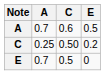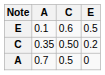row 2 | Note: A -> E
row 2 | A: 0.7 -> 0.1
row 3 | A: 0.25 -> 0.35
row 4 | Note: E -> A
